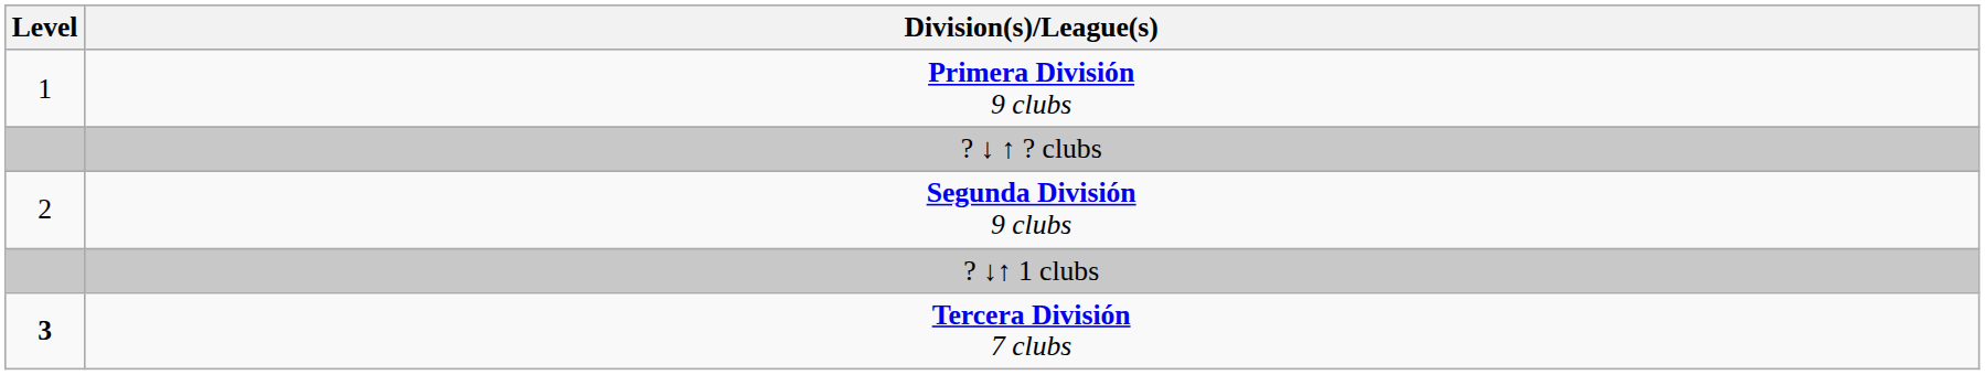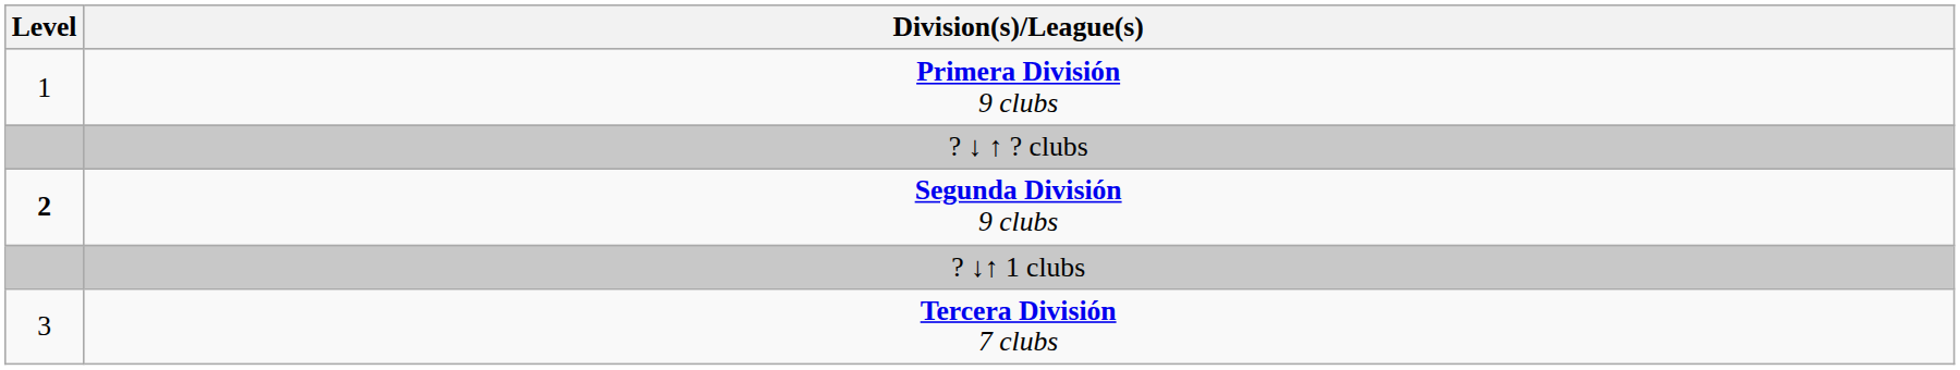Segunda División 9 clubs | Level: normal -> bold
Tercera División 7 clubs | Level: bold -> normal
